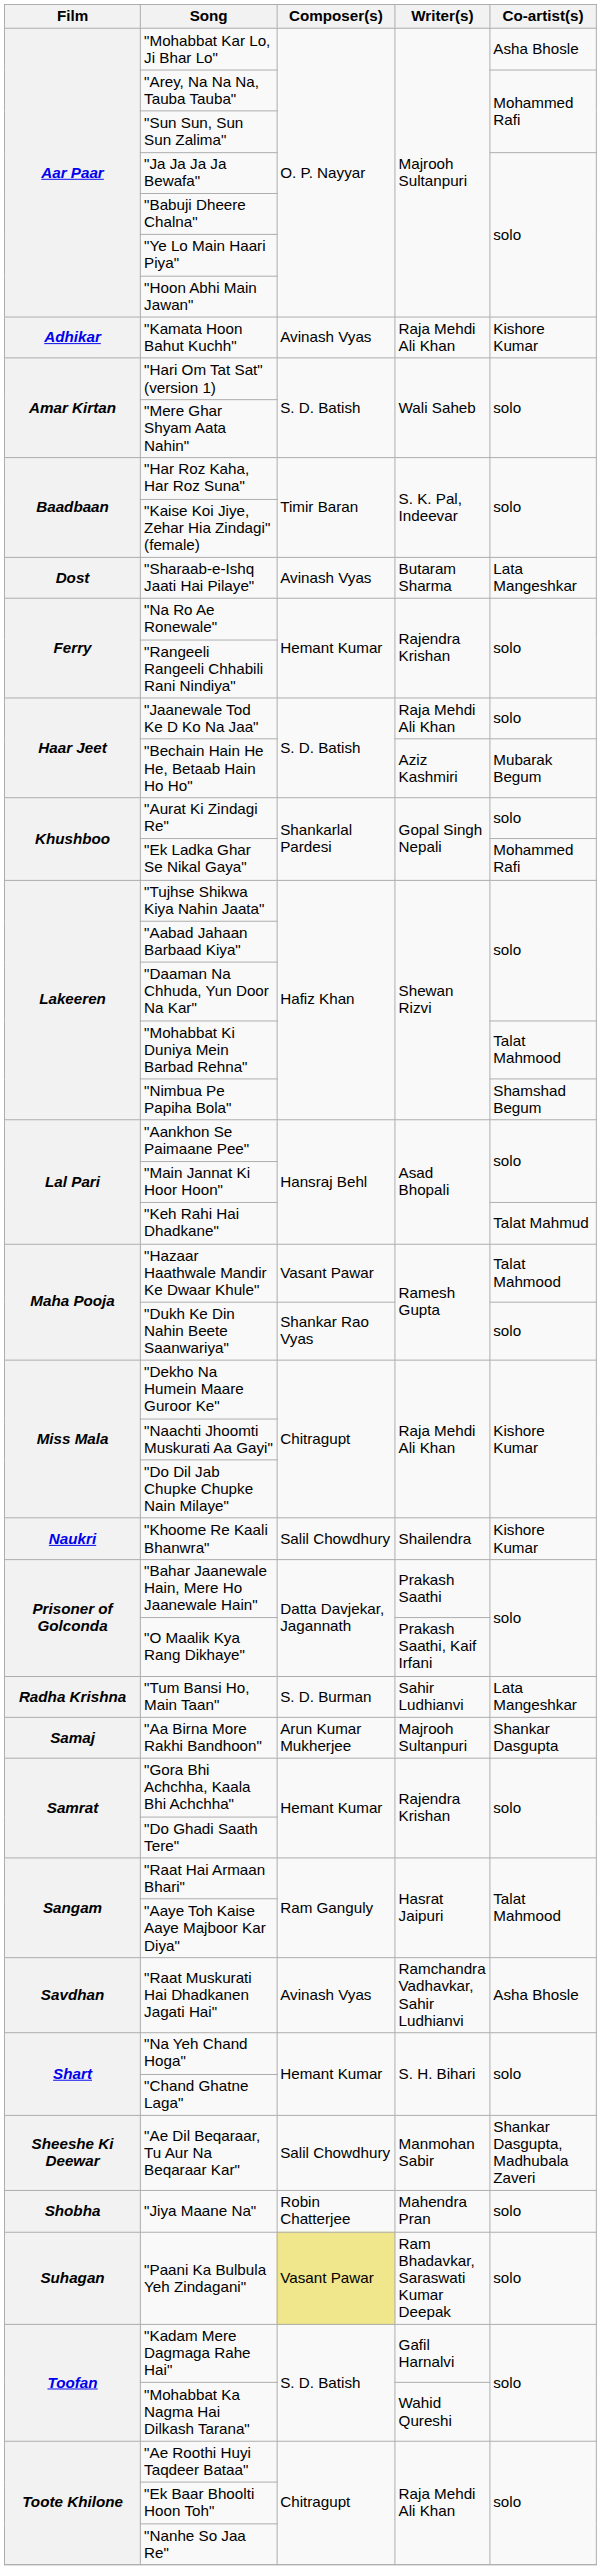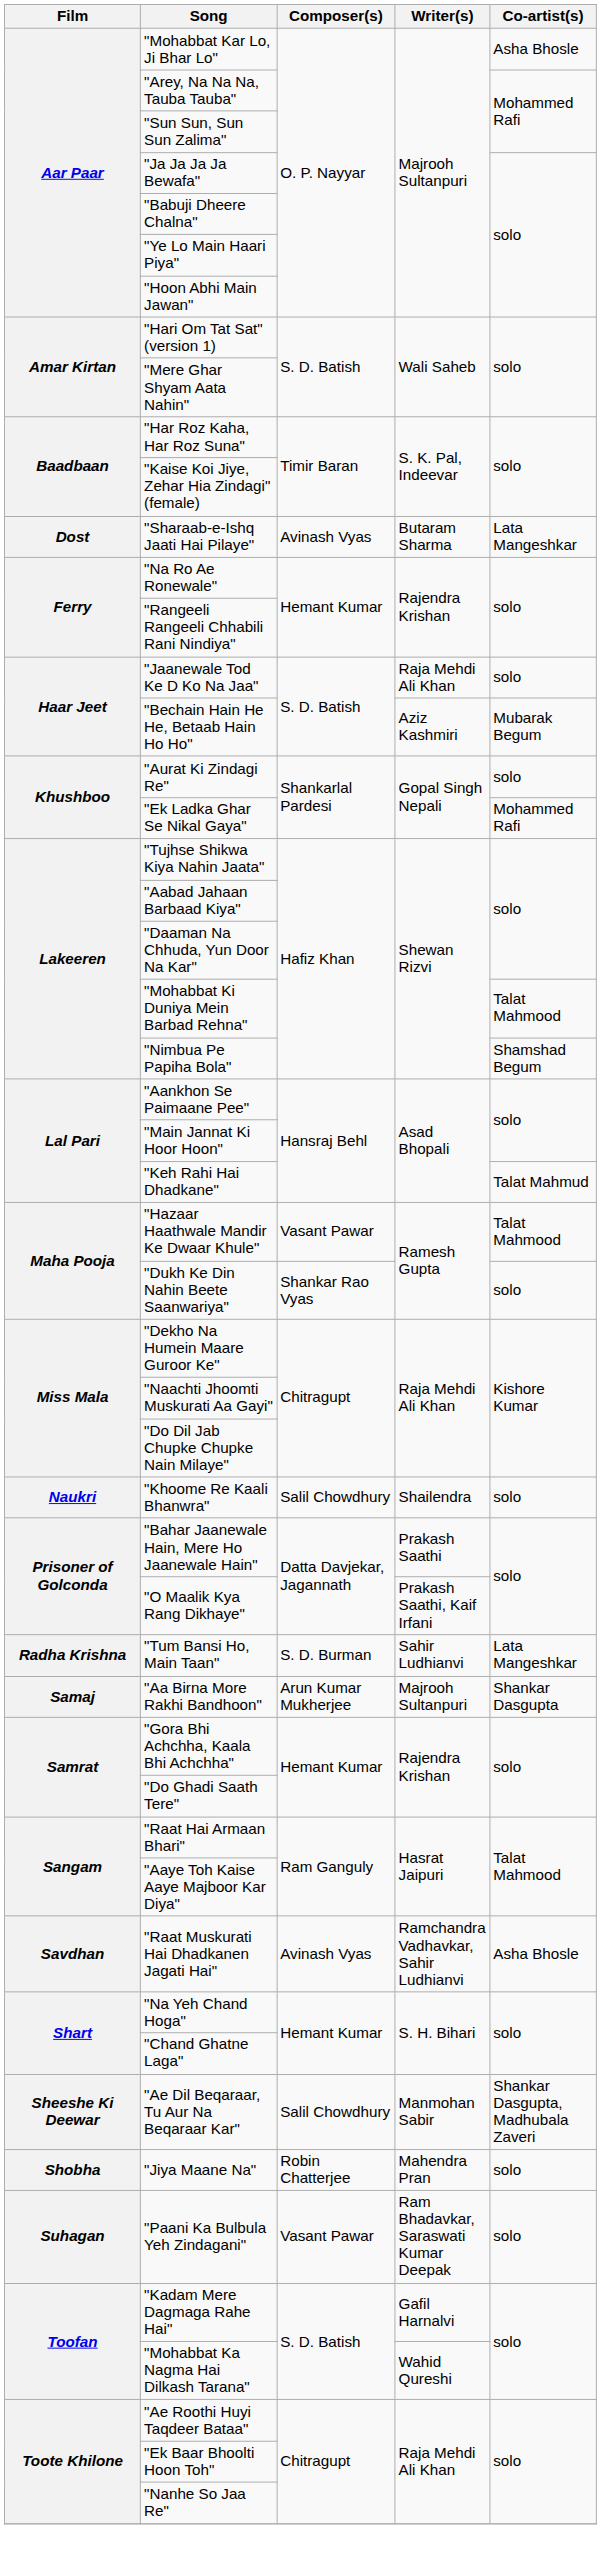- row: Adhikar | "Kamata Hoon Bahut Kuchh" | Avinash Vyas | Raja Mehdi Ali Khan | Kishore Kumar
"Khoome Re Kaali Bhanwra" | Co-artist(s): Kishore Kumar -> solo
"Paani Ka Bulbula Yeh Zindagani" | Composer(s): khaki background -> no background
